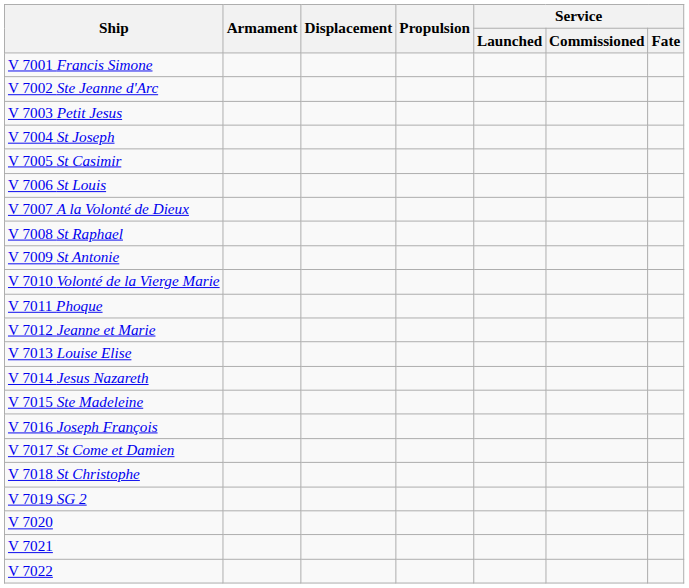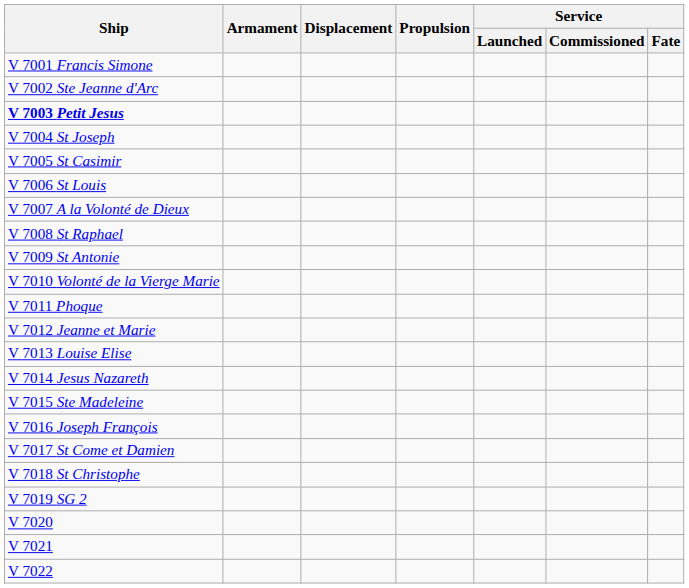V 7003 Petit Jesus | Ship: normal -> bold
